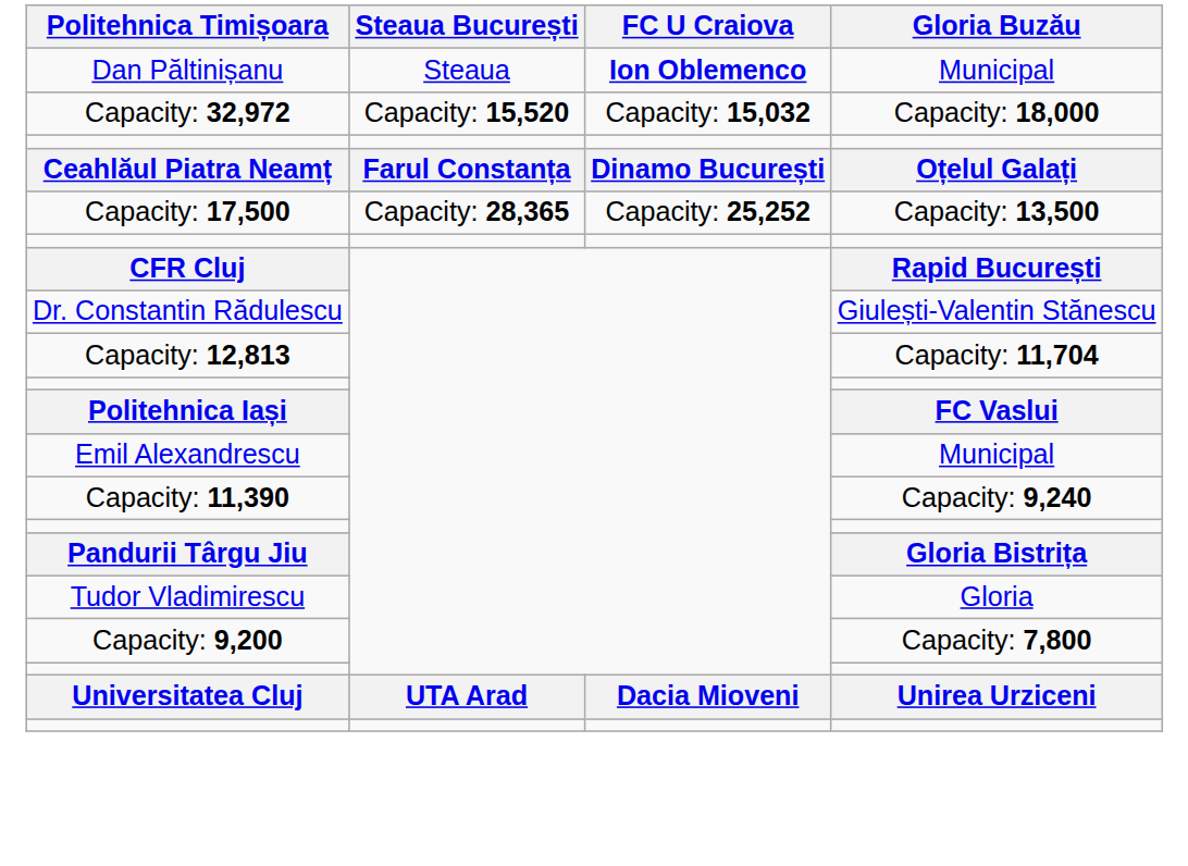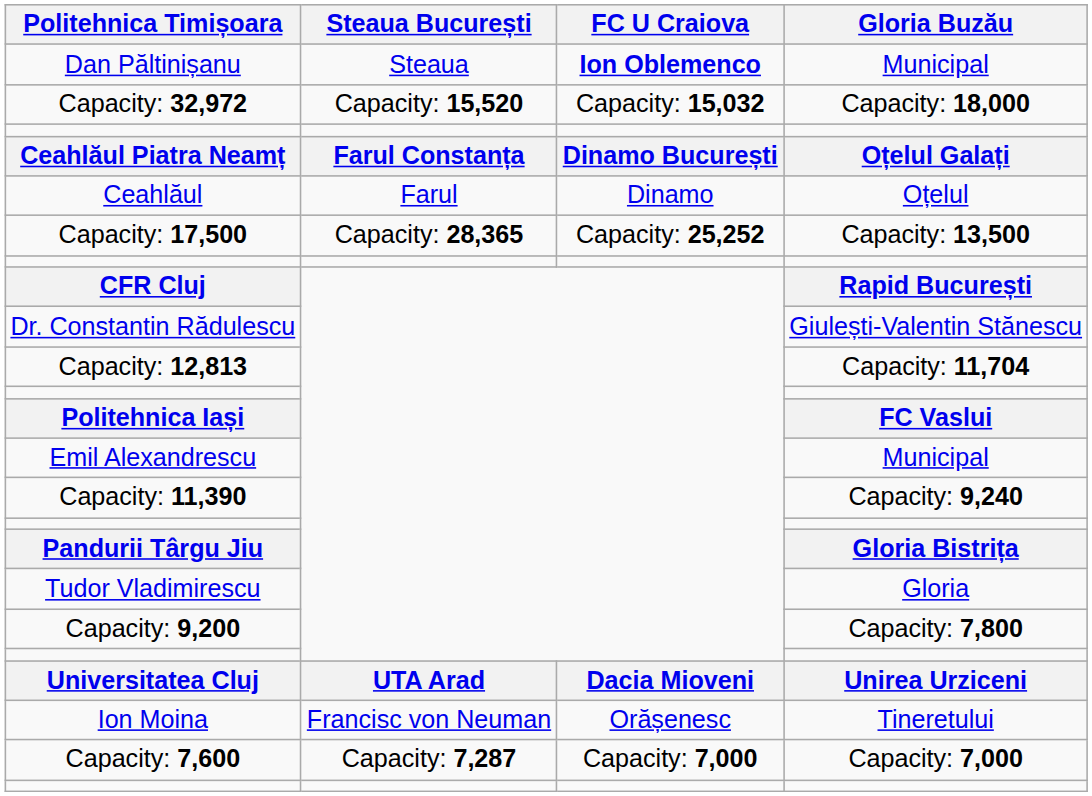+ row: Ceahlăul | Farul | Dinamo | Oțelul
+ row: Ion Moina | Francisc von Neuman | Orășenesc | Tineretului
+ row: Capacity: 7,600 | Capacity: 7,287 | Capacity: 7,000 | Capacity: 7,000
